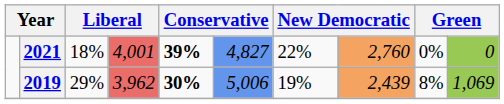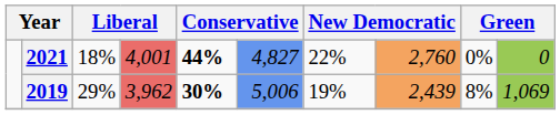2021 | column 5: 39% -> 44%
